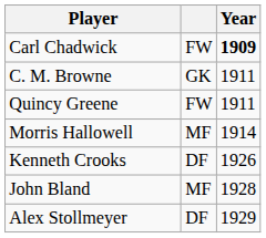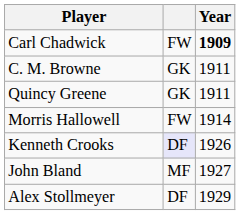Quincy Greene | column 2: FW -> GK
Morris Hallowell | column 2: MF -> FW
Kenneth Crooks | column 2: no background -> lavender background
John Bland | Year: 1928 -> 1927
